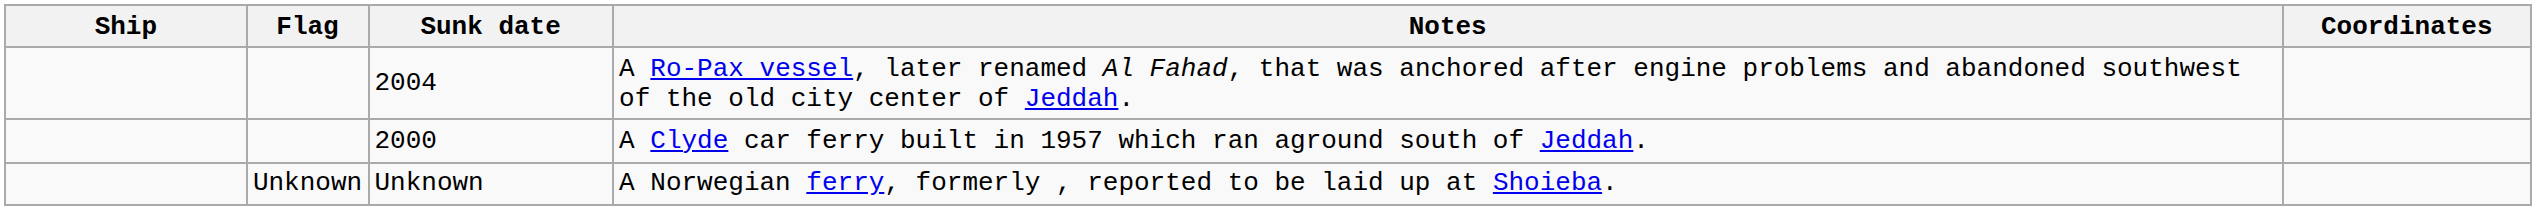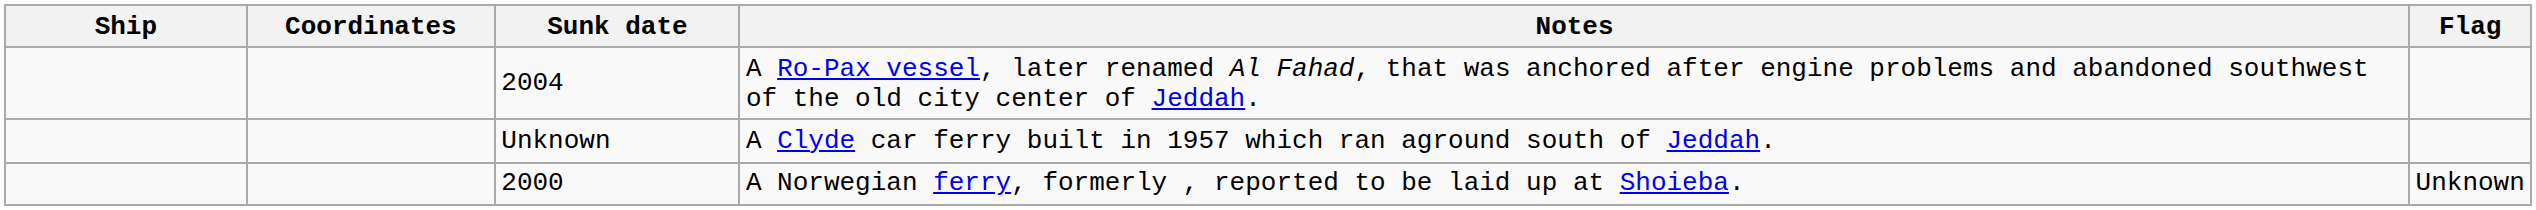columns swapped: Flag <-> Coordinates
row 3 | Sunk date: 2000 -> Unknown
row 4 | Sunk date: Unknown -> 2000
